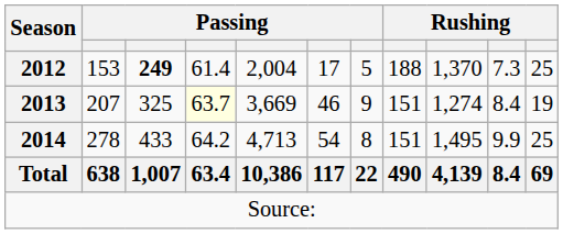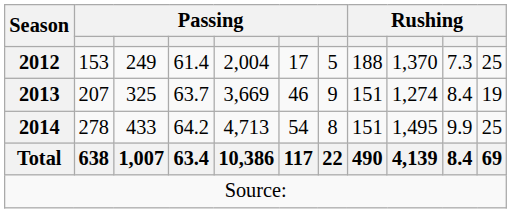2012 | column 3: bold -> normal
2013 | column 4: lightyellow background -> no background
